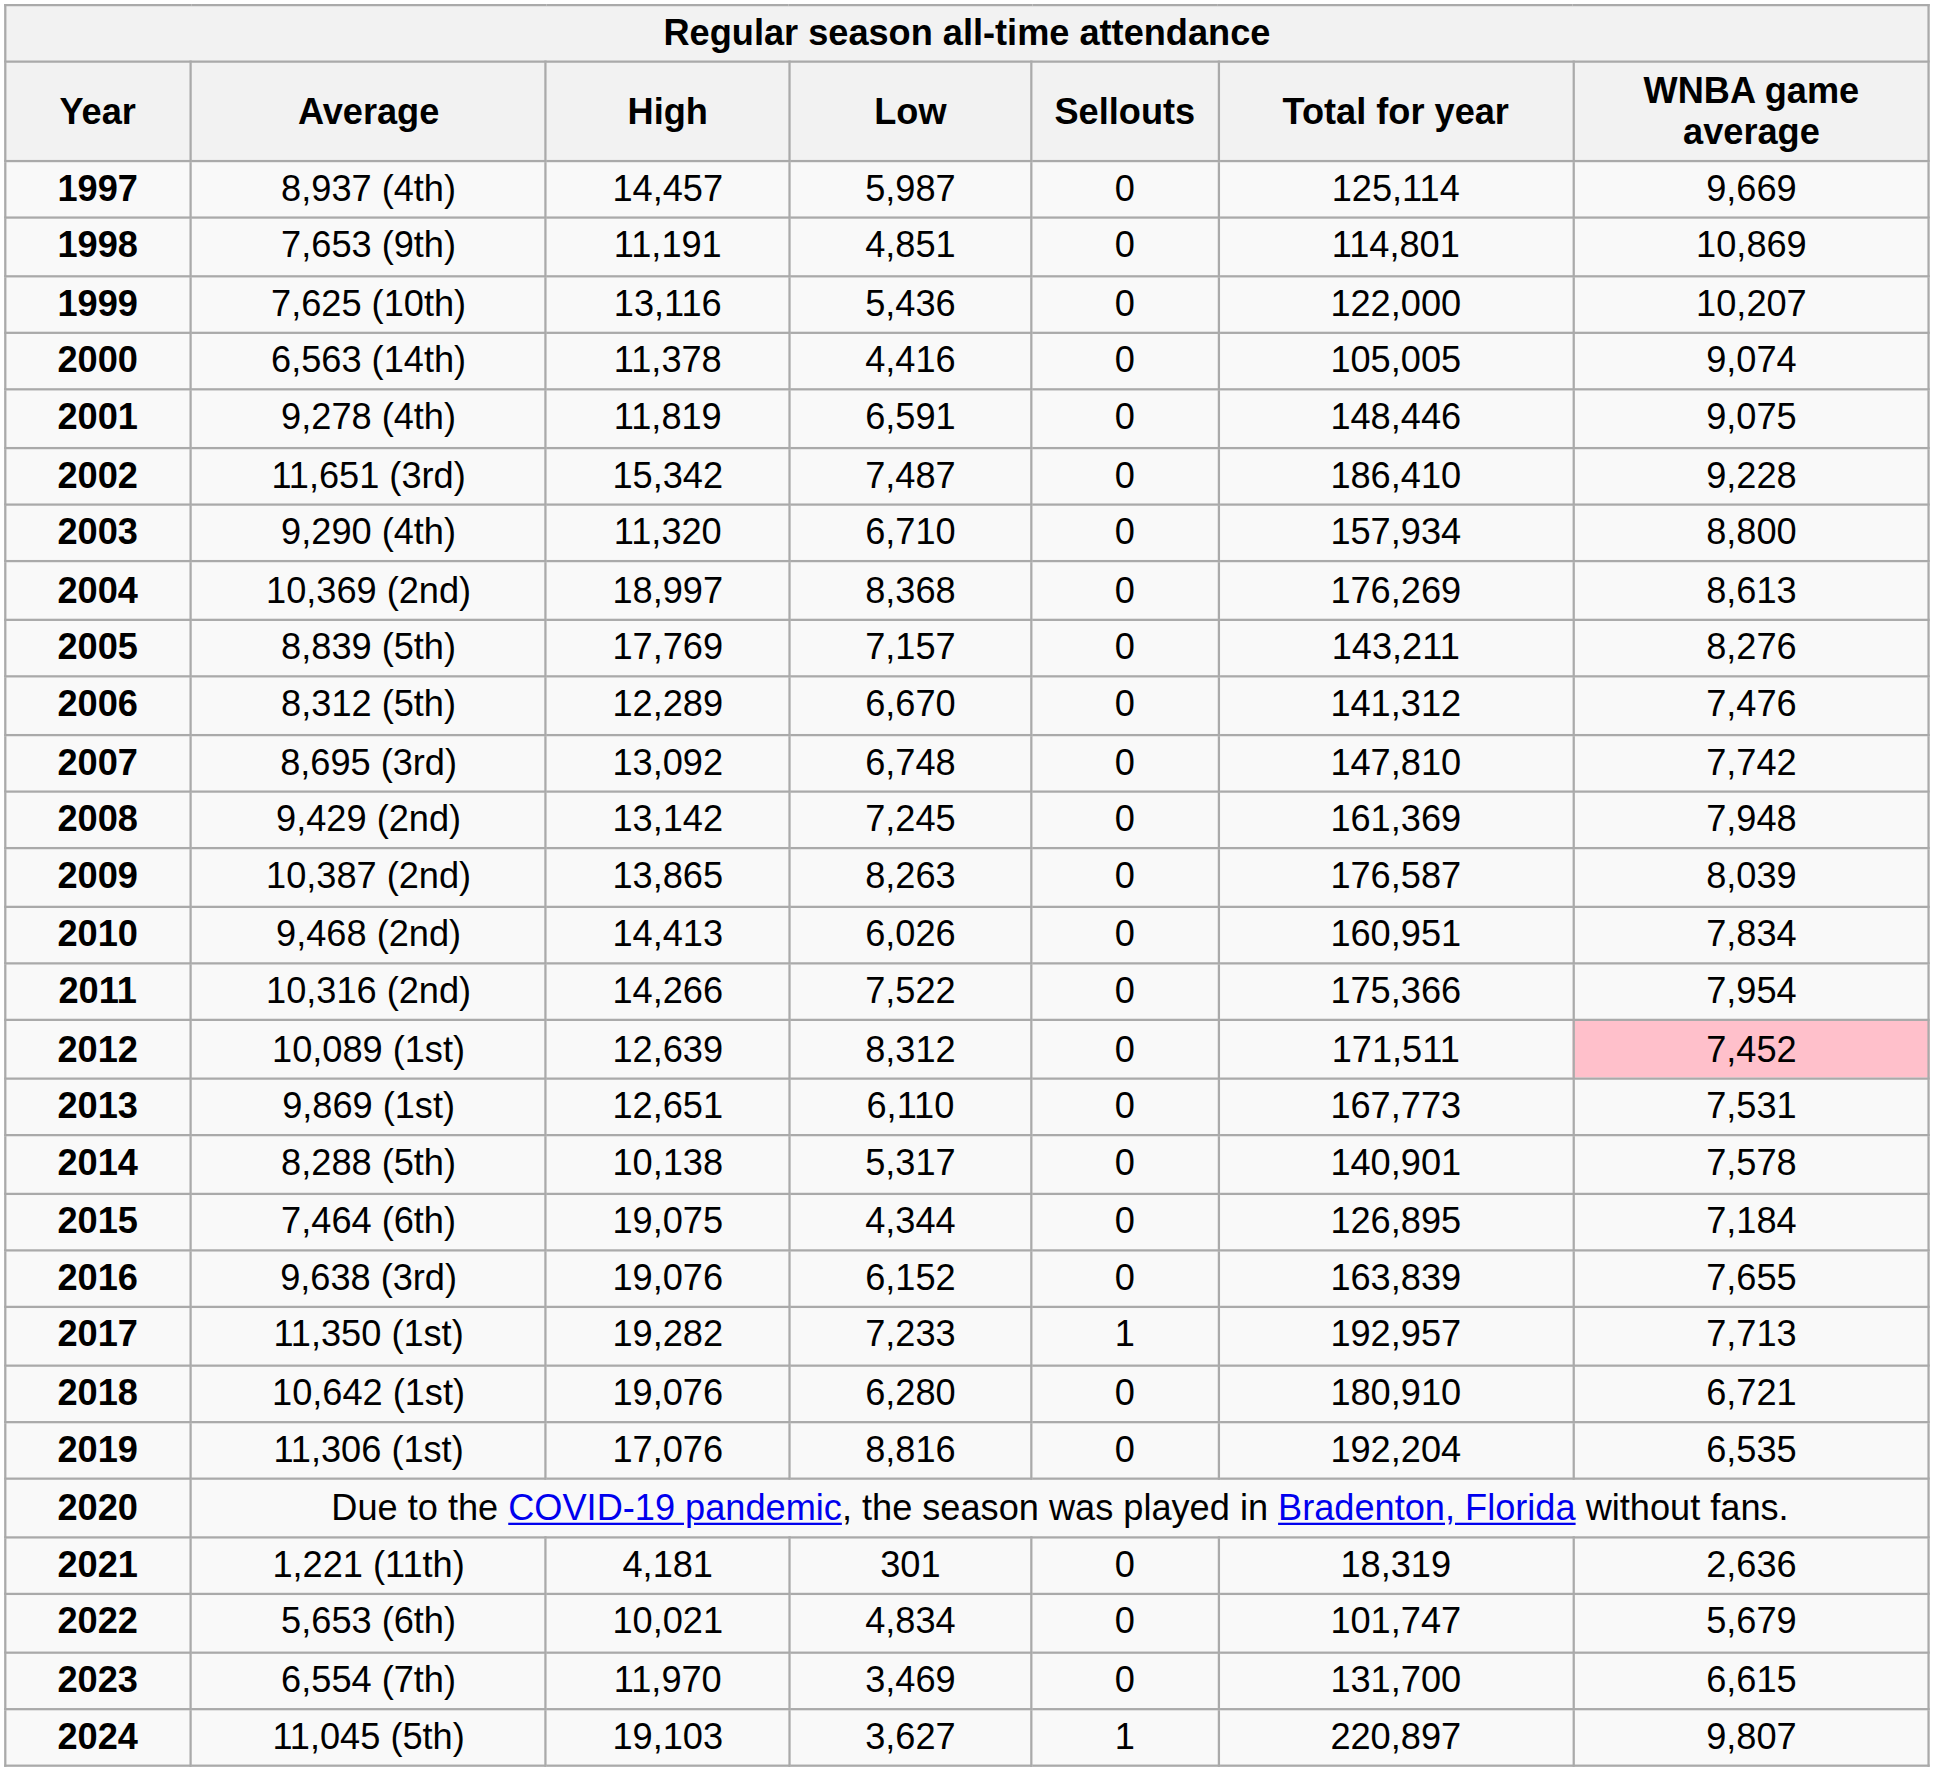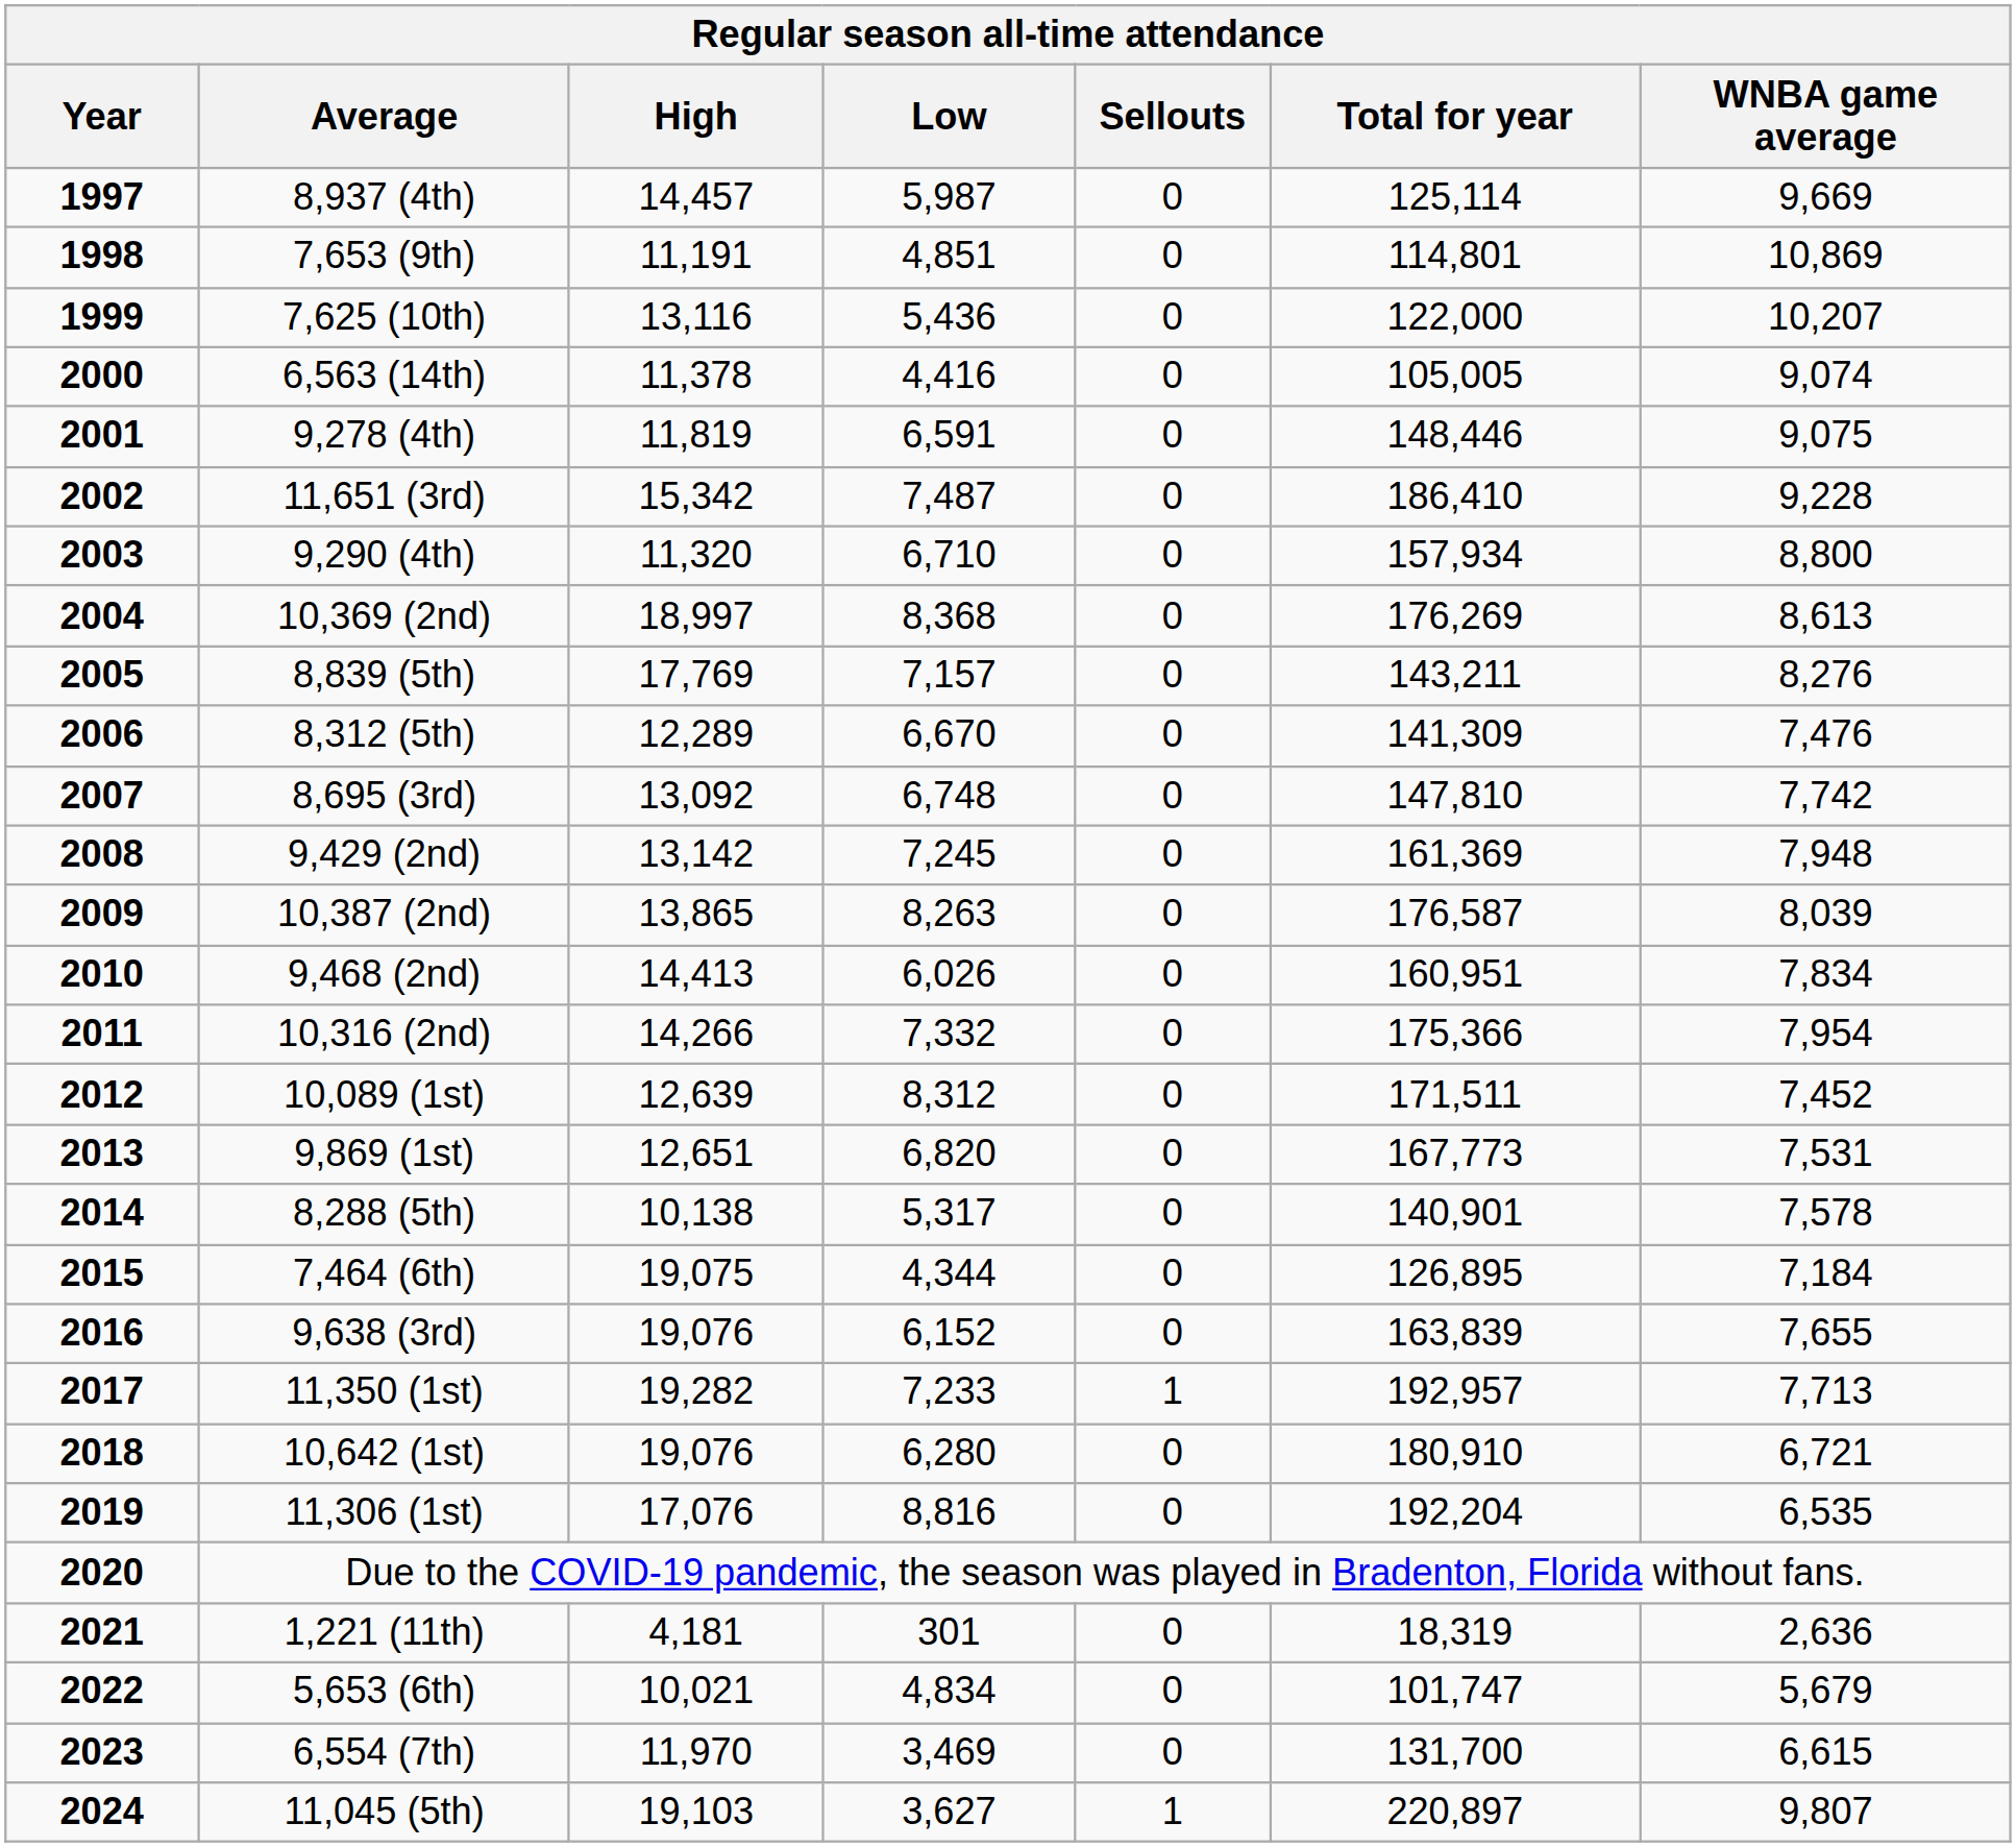8,312 (5th) | Total for year: 141,312 -> 141,309
10,316 (2nd) | Low: 7,522 -> 7,332
10,089 (1st) | WNBA game average: pink background -> no background
9,869 (1st) | Low: 6,110 -> 6,820
